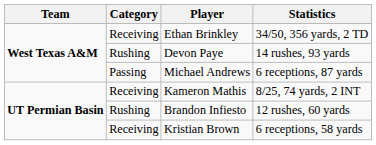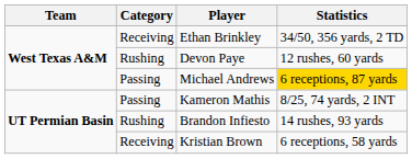Devon Paye | Statistics: 14 rushes, 93 yards -> 12 rushes, 60 yards
Michael Andrews | Statistics: no background -> gold background
Kameron Mathis | Category: Receiving -> Passing
Brandon Infiesto | Statistics: 12 rushes, 60 yards -> 14 rushes, 93 yards
